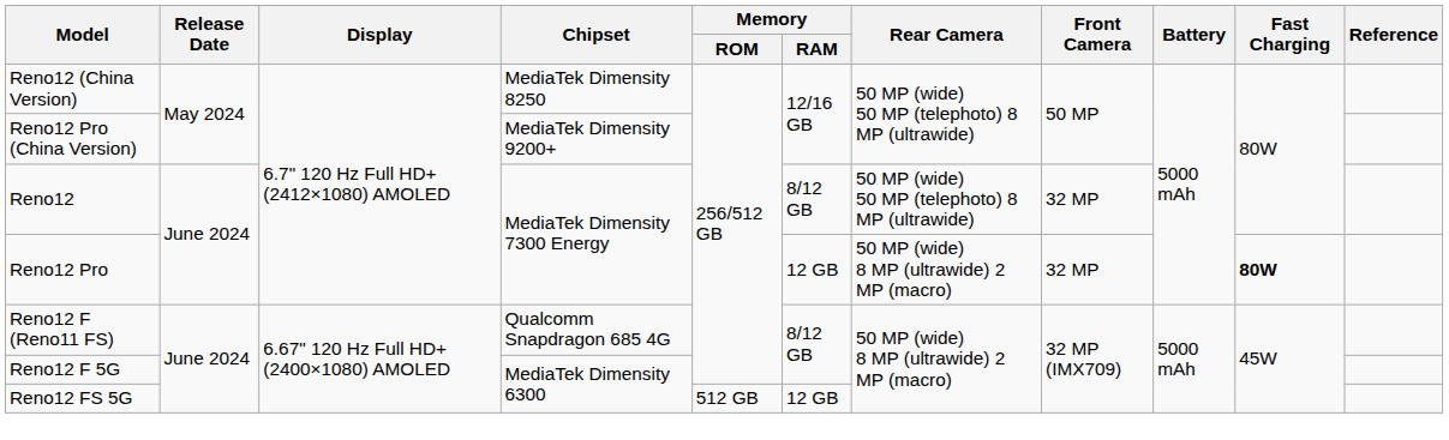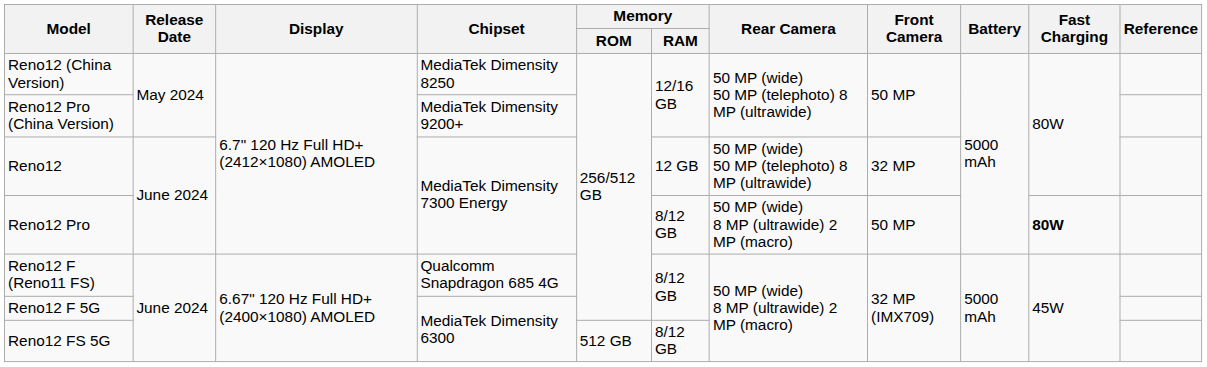Reno12 | Memory / RAM: 8/12 GB -> 12 GB
Reno12 Pro | Memory / RAM: 12 GB -> 8/12 GB
Reno12 Pro | Front Camera: 32 MP -> 50 MP
Reno12 FS 5G | Memory / RAM: 12 GB -> 8/12 GB
